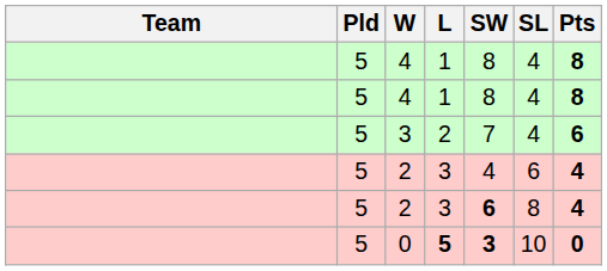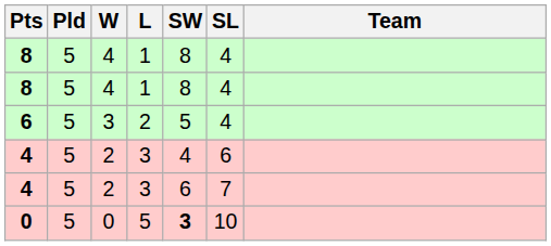columns swapped: Team <-> Pts
row 4 | SW: 7 -> 5
row 6 | SW: bold -> normal
row 6 | SL: 8 -> 7
row 7 | L: bold -> normal
